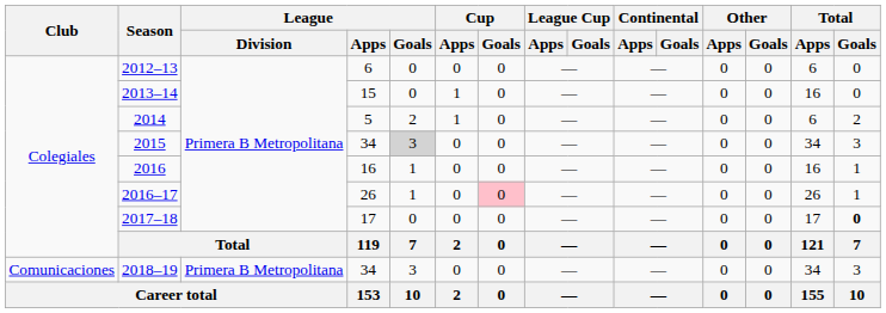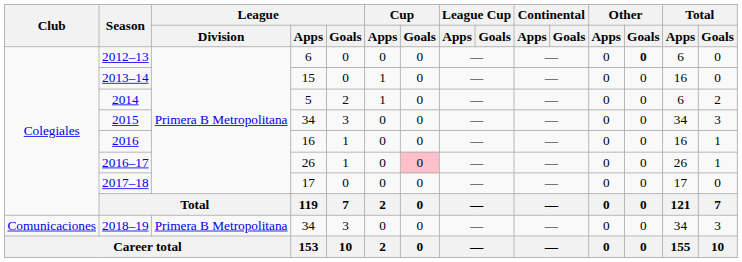2012–13 | Other / Goals: normal -> bold
2015 | League / Goals: lightgrey background -> no background
2017–18 | Total / Goals: bold -> normal
